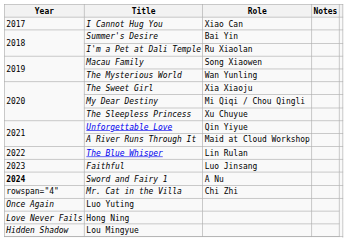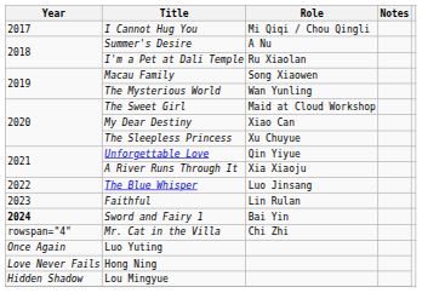I Cannot Hug You | Role: Xiao Can -> Mi Qiqi / Chou Qingli
Summer's Desire | Role: Bai Yin -> A Nu
The Sweet Girl | Role: Xia Xiaoju -> Maid at Cloud Workshop
My Dear Destiny | Role: Mi Qiqi / Chou Qingli -> Xiao Can
A River Runs Through It | Role: Maid at Cloud Workshop -> Xia Xiaoju
The Blue Whisper | Role: Lin Rulan -> Luo Jinsang
Faithful | Role: Luo Jinsang -> Lin Rulan
Sword and Fairy 1 | Role: A Nu -> Bai Yin
